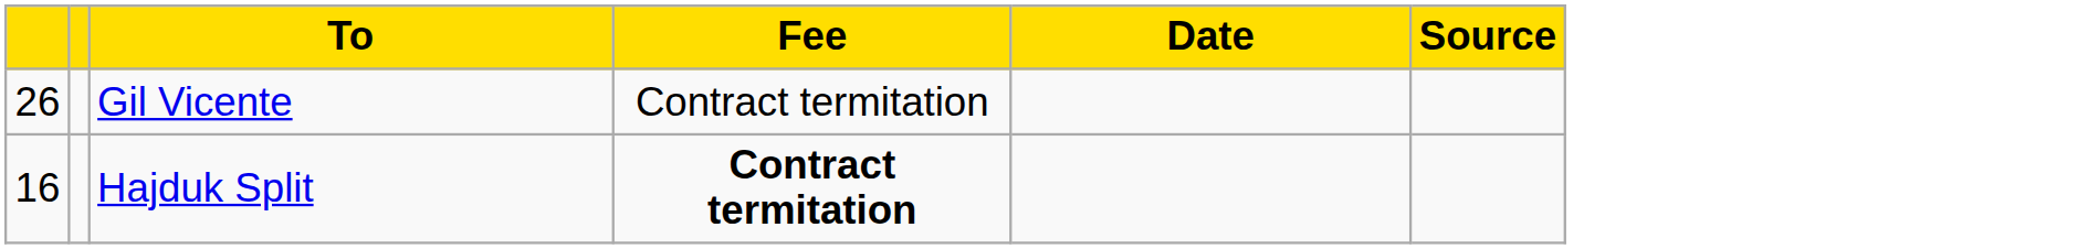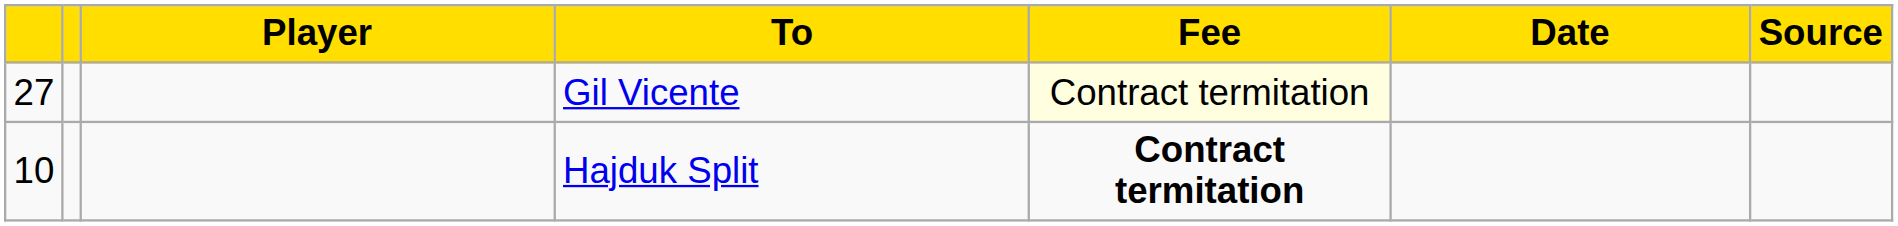+ column: Player
Gil Vicente | column 1: 26 -> 27
Gil Vicente | Fee: no background -> lightyellow background
Hajduk Split | column 1: 16 -> 10
